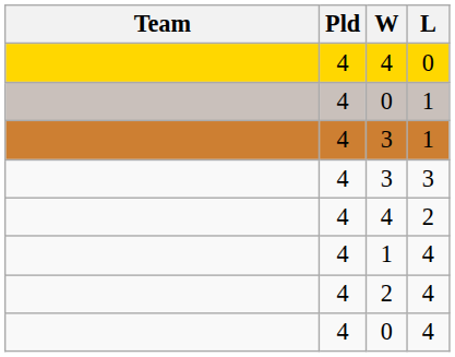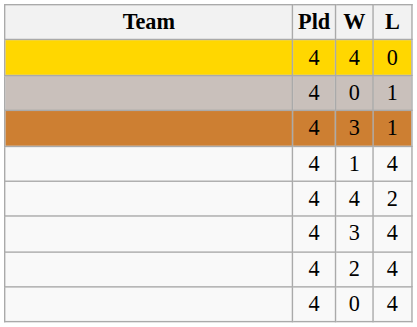row 5 | W: 3 -> 1
row 5 | L: 3 -> 4
row 7 | W: 1 -> 3
